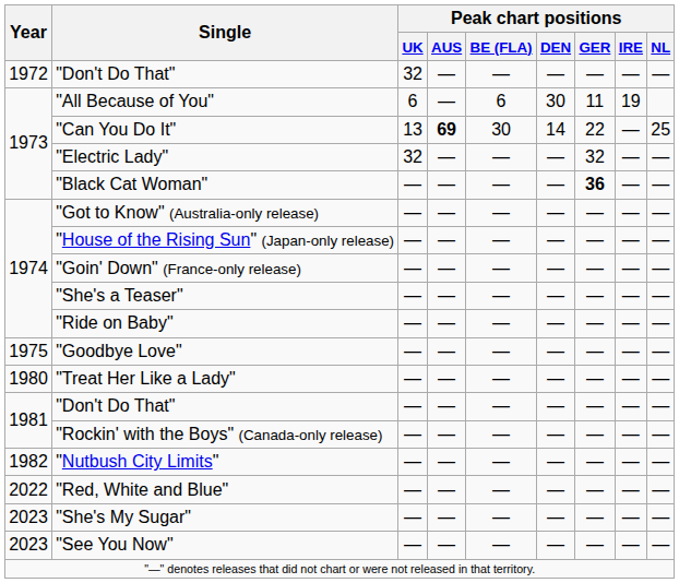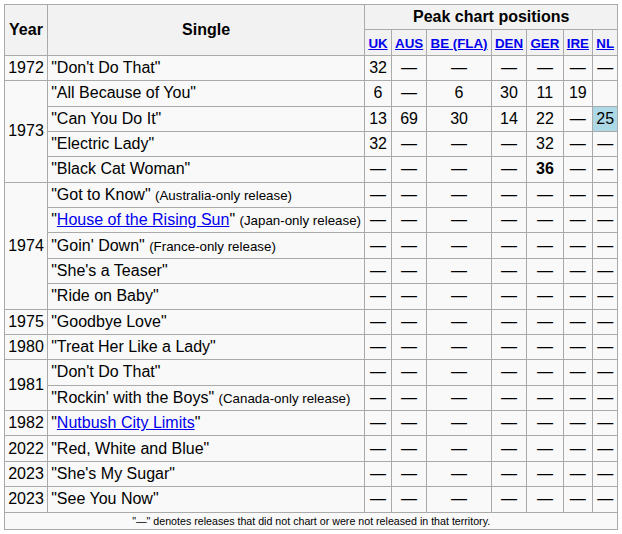"Can You Do It" | Peak chart positions / AUS: bold -> normal
"Can You Do It" | Peak chart positions / NL: no background -> lightblue background
